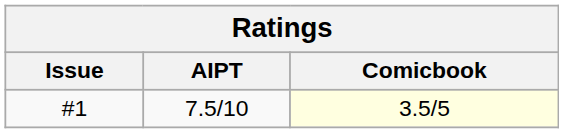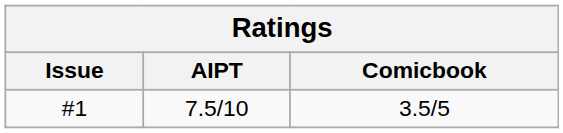#1 | Comicbook: lightyellow background -> no background
